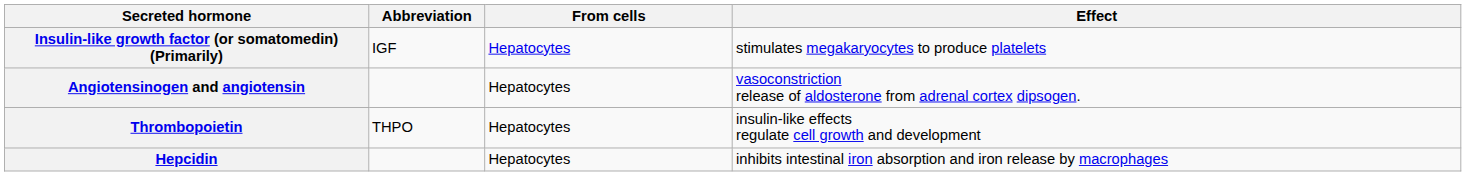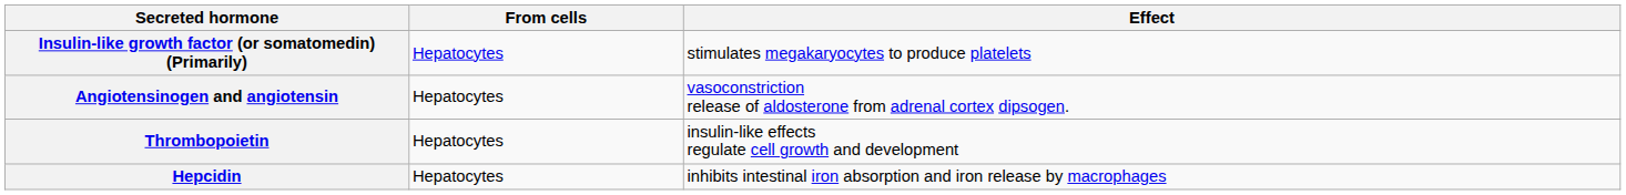- column: Abbreviation | IGF | THPO
